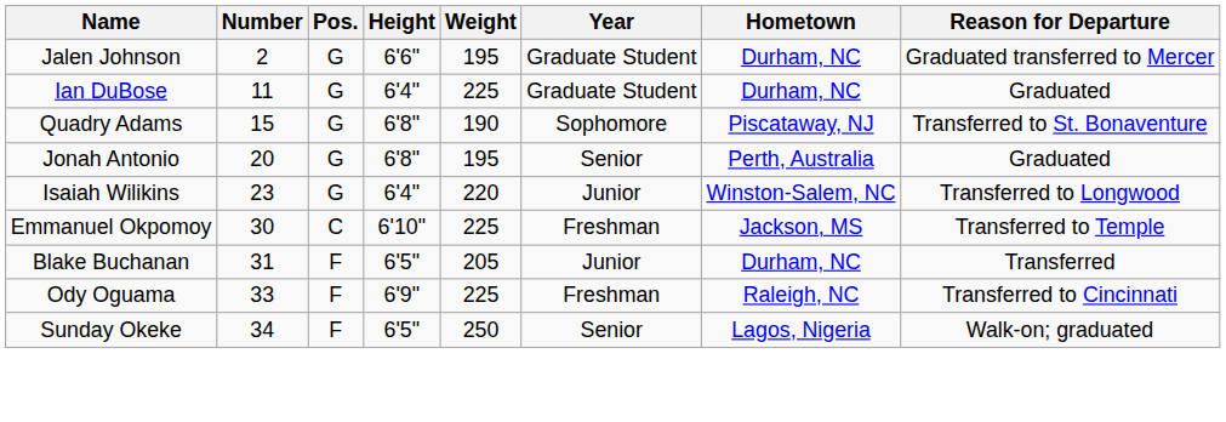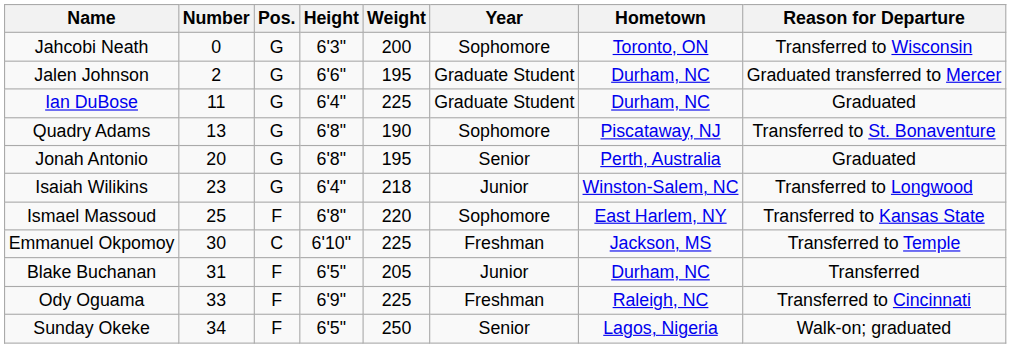+ row: Jahcobi Neath | 0 | G | 6'3" | 200 | Sophomore | Toronto, ON | Transferred to Wisconsin
Quadry Adams | Number: 15 -> 13
Isaiah Wilikins | Weight: 220 -> 218
+ row: Ismael Massoud | 25 | F | 6'8" | 220 | Sophomore | East Harlem, NY | Transferred to Kansas State
